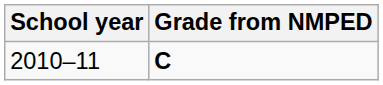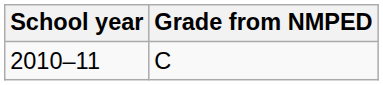2010–11 | Grade from NMPED: bold -> normal
